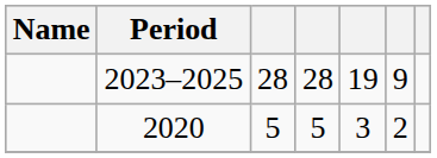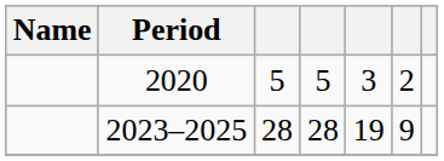rows swapped: 2023–2025 <-> 2020
